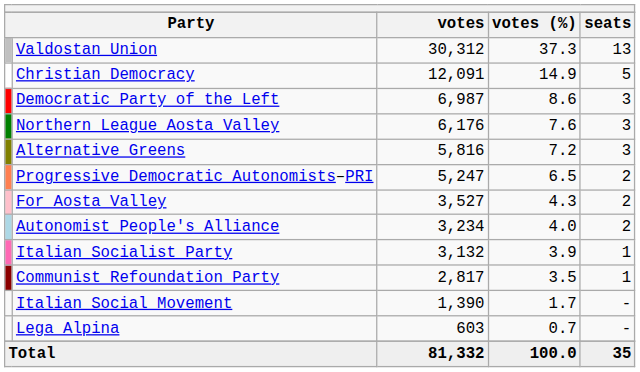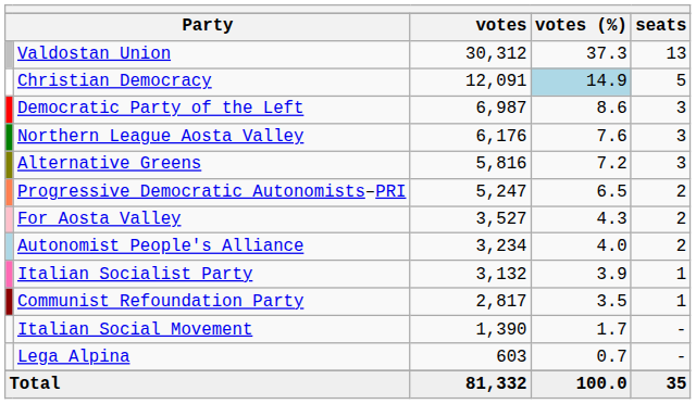Christian Democracy | votes (%): no background -> lightblue background
